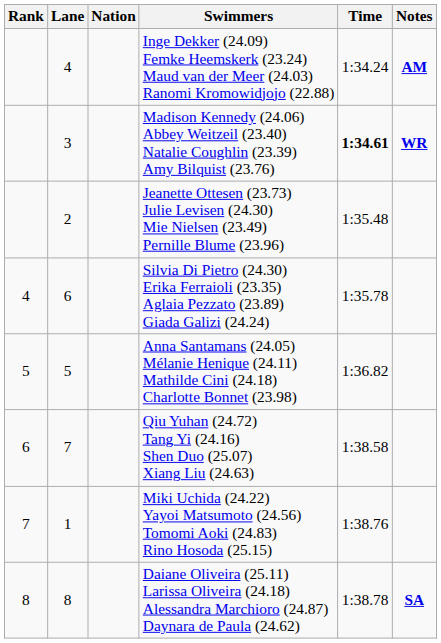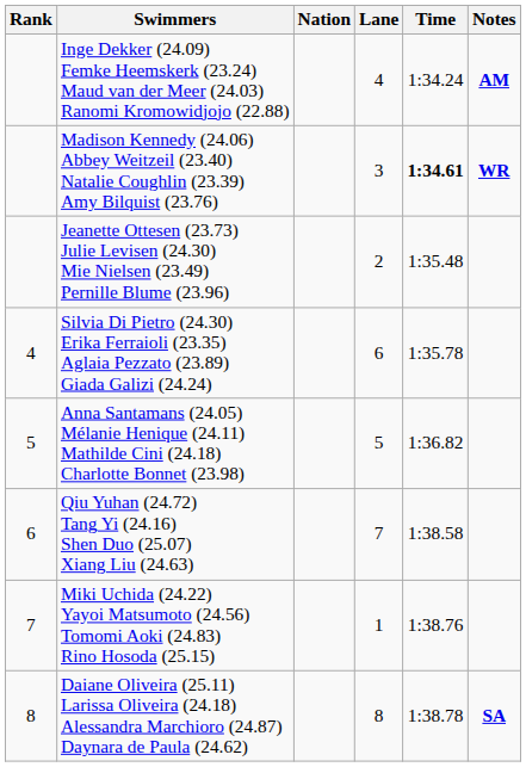columns swapped: Lane <-> Swimmers
